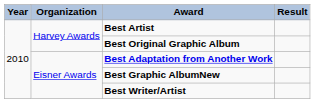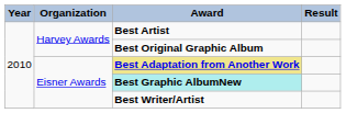Best Adaptation from Another Work | Award: no background -> khaki background
Best Graphic AlbumNew | Award: no background -> paleturquoise background
